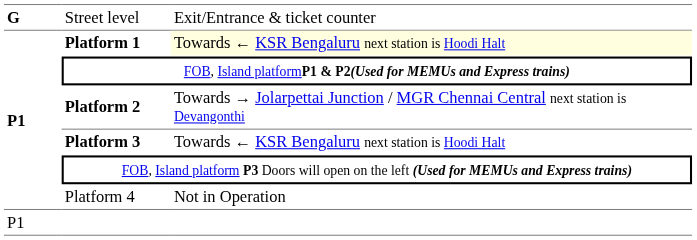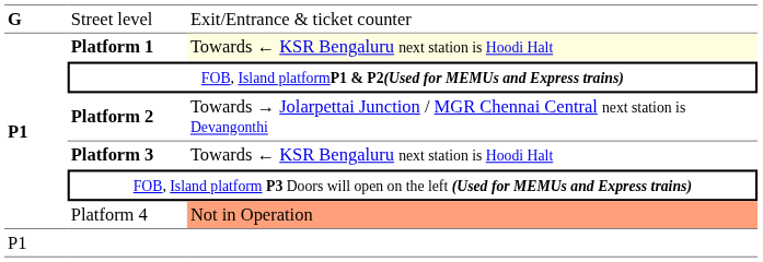Platform 4 | column 3: no background -> lightsalmon background
